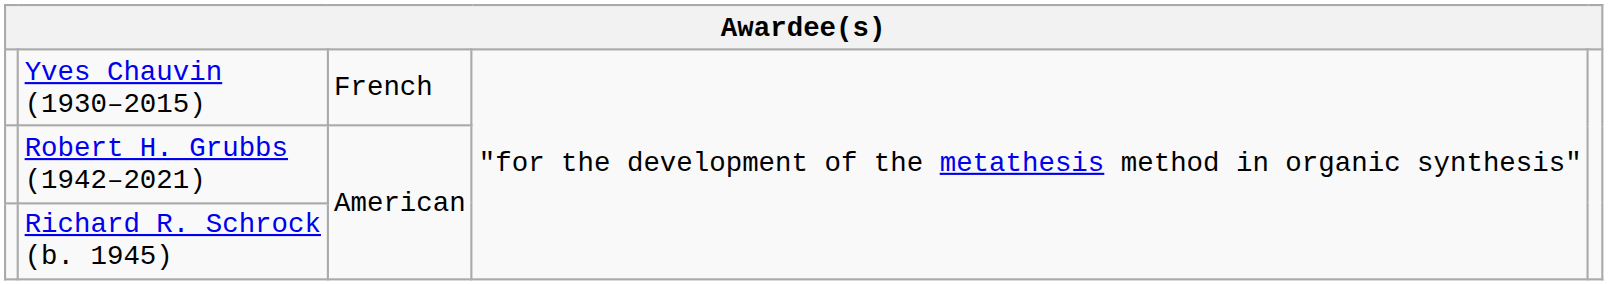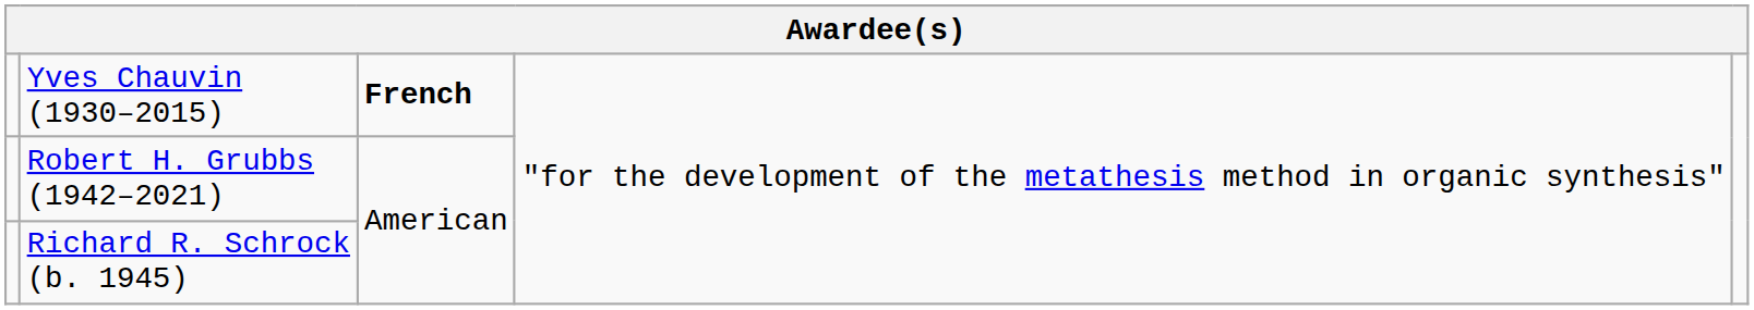Yves Chauvin (1930–2015) | column 3: normal -> bold
